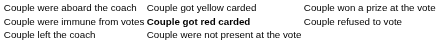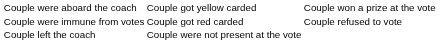Couple were immune from votes | column 2: bold -> normal
